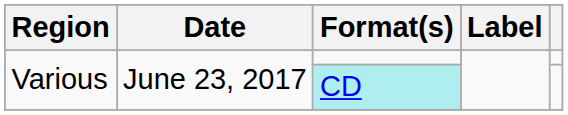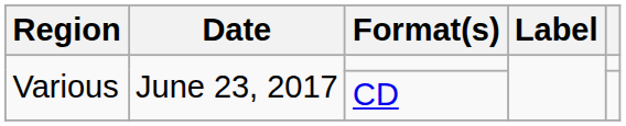CD | Format(s): paleturquoise background -> no background
